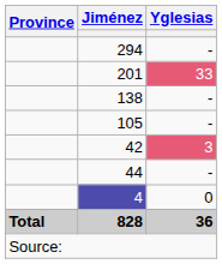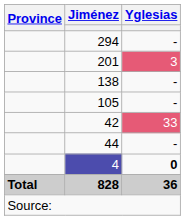201 | Yglesias: 33 -> 3
42 | Yglesias: 3 -> 33
4 | Yglesias: normal -> bold
